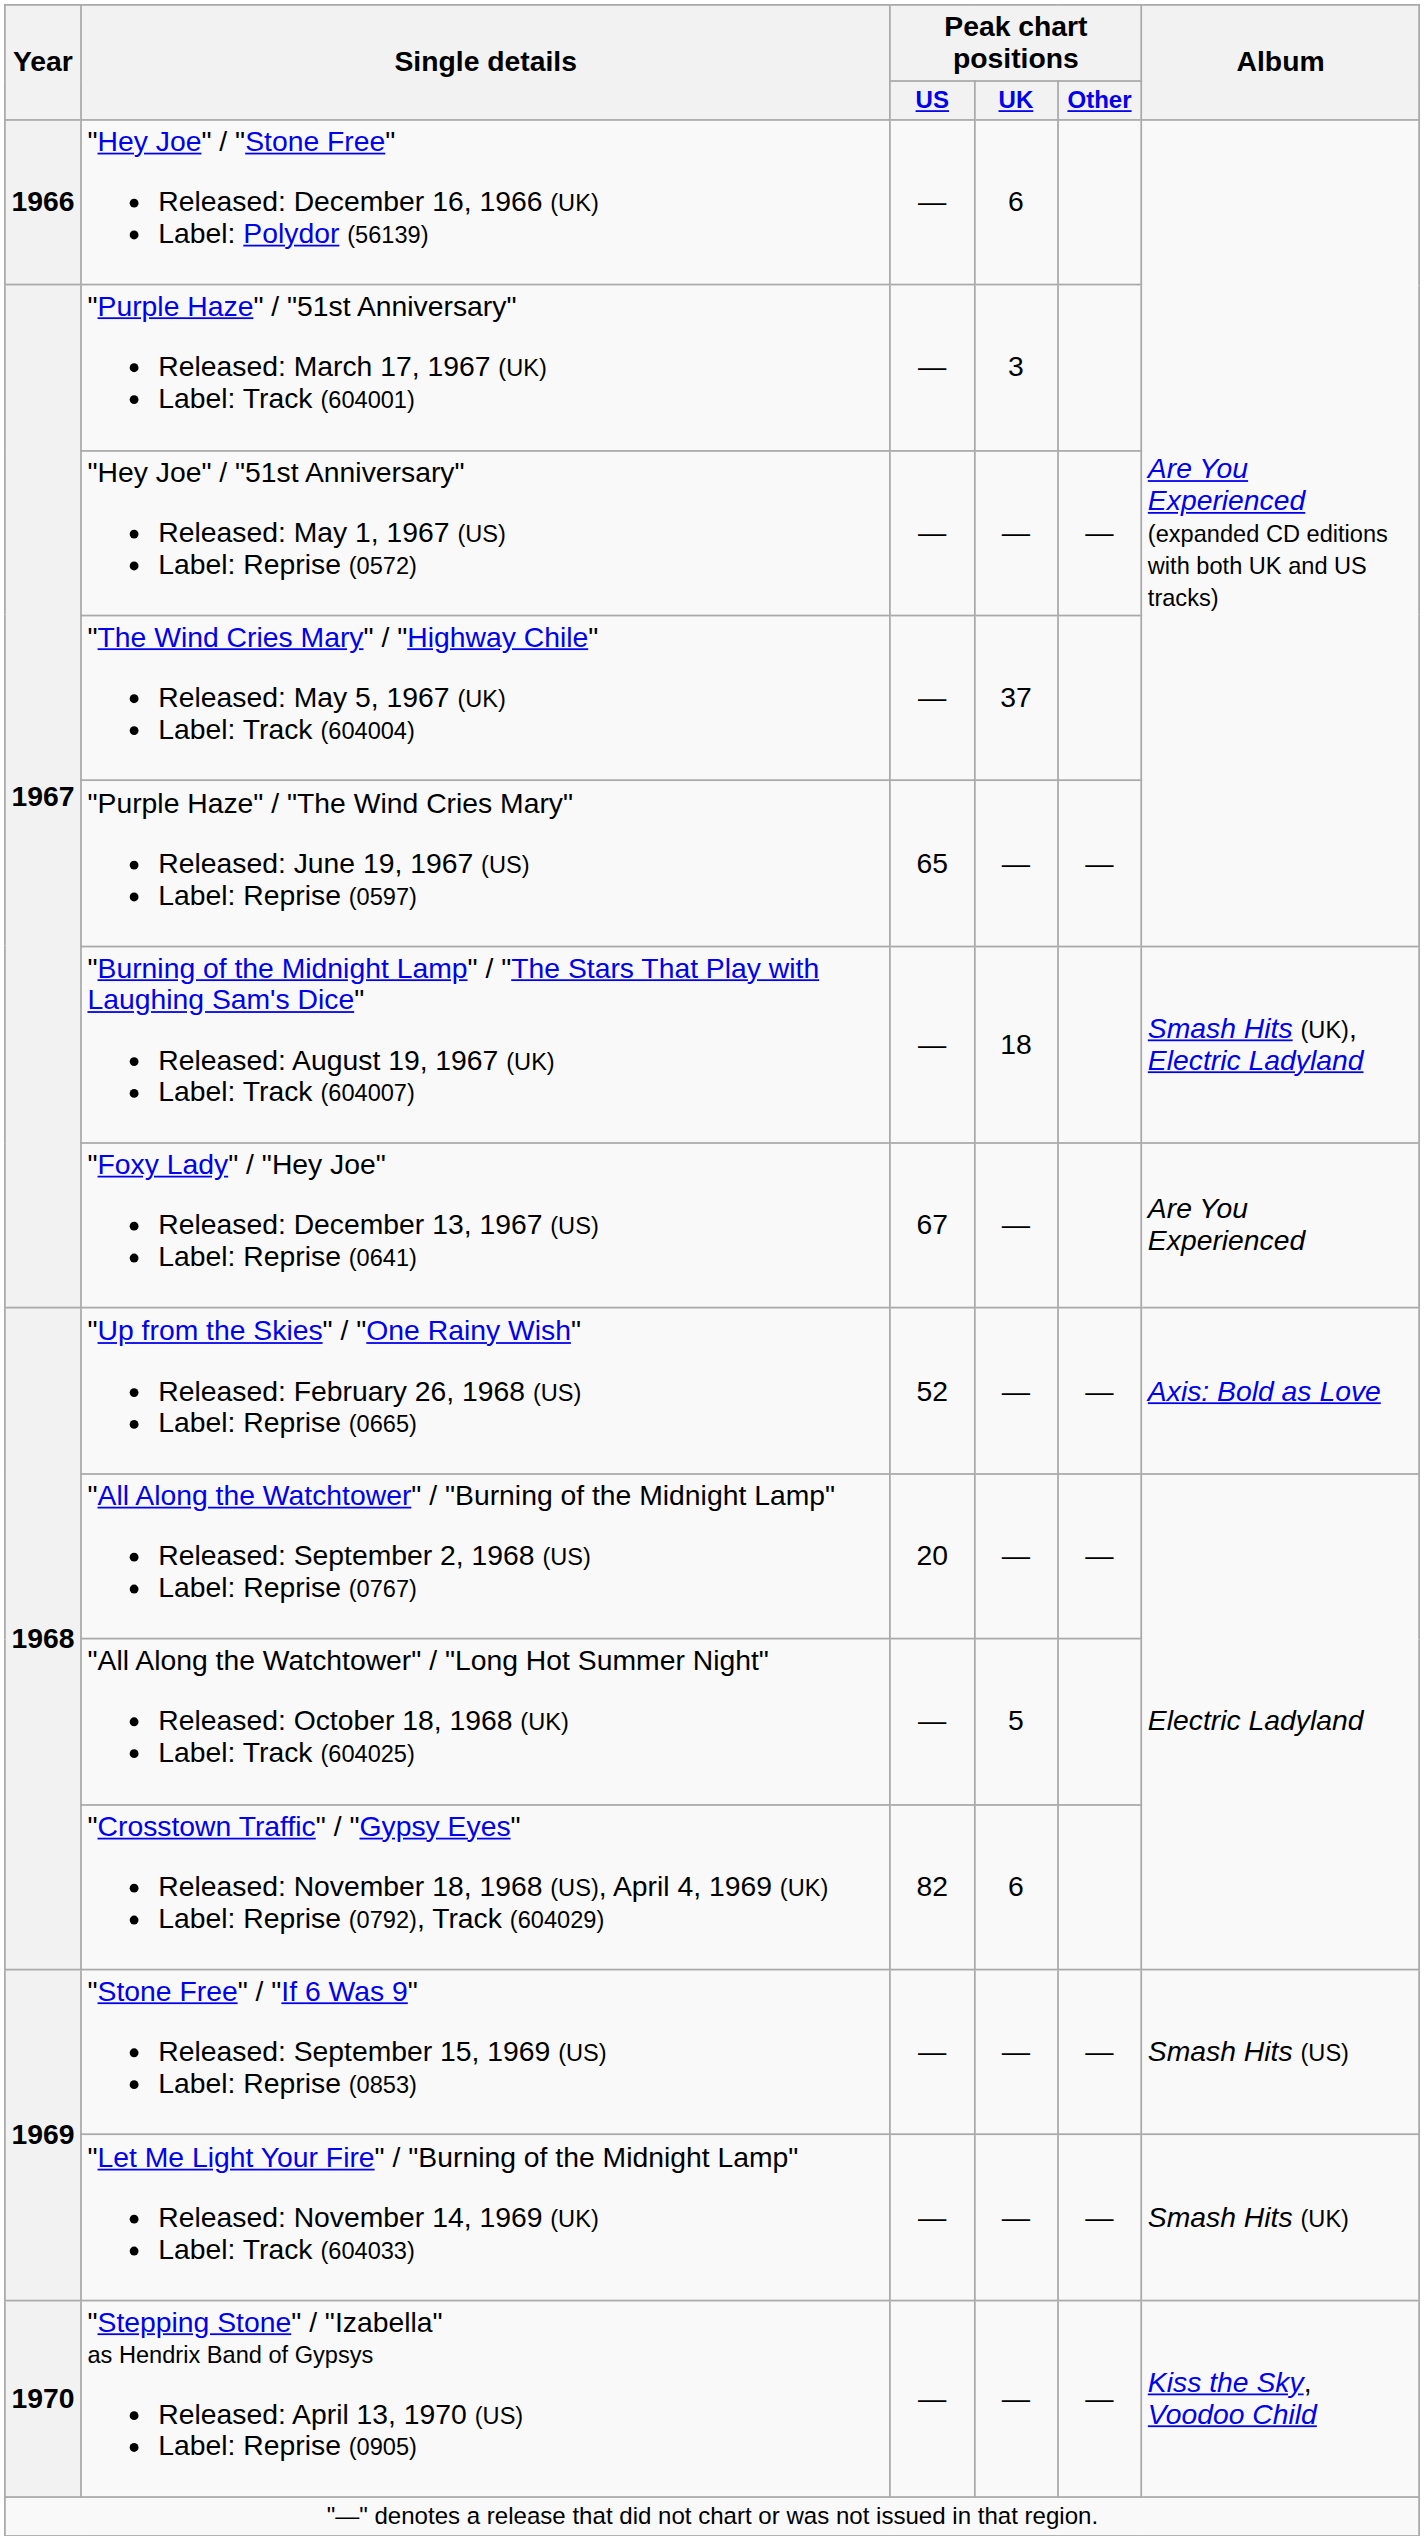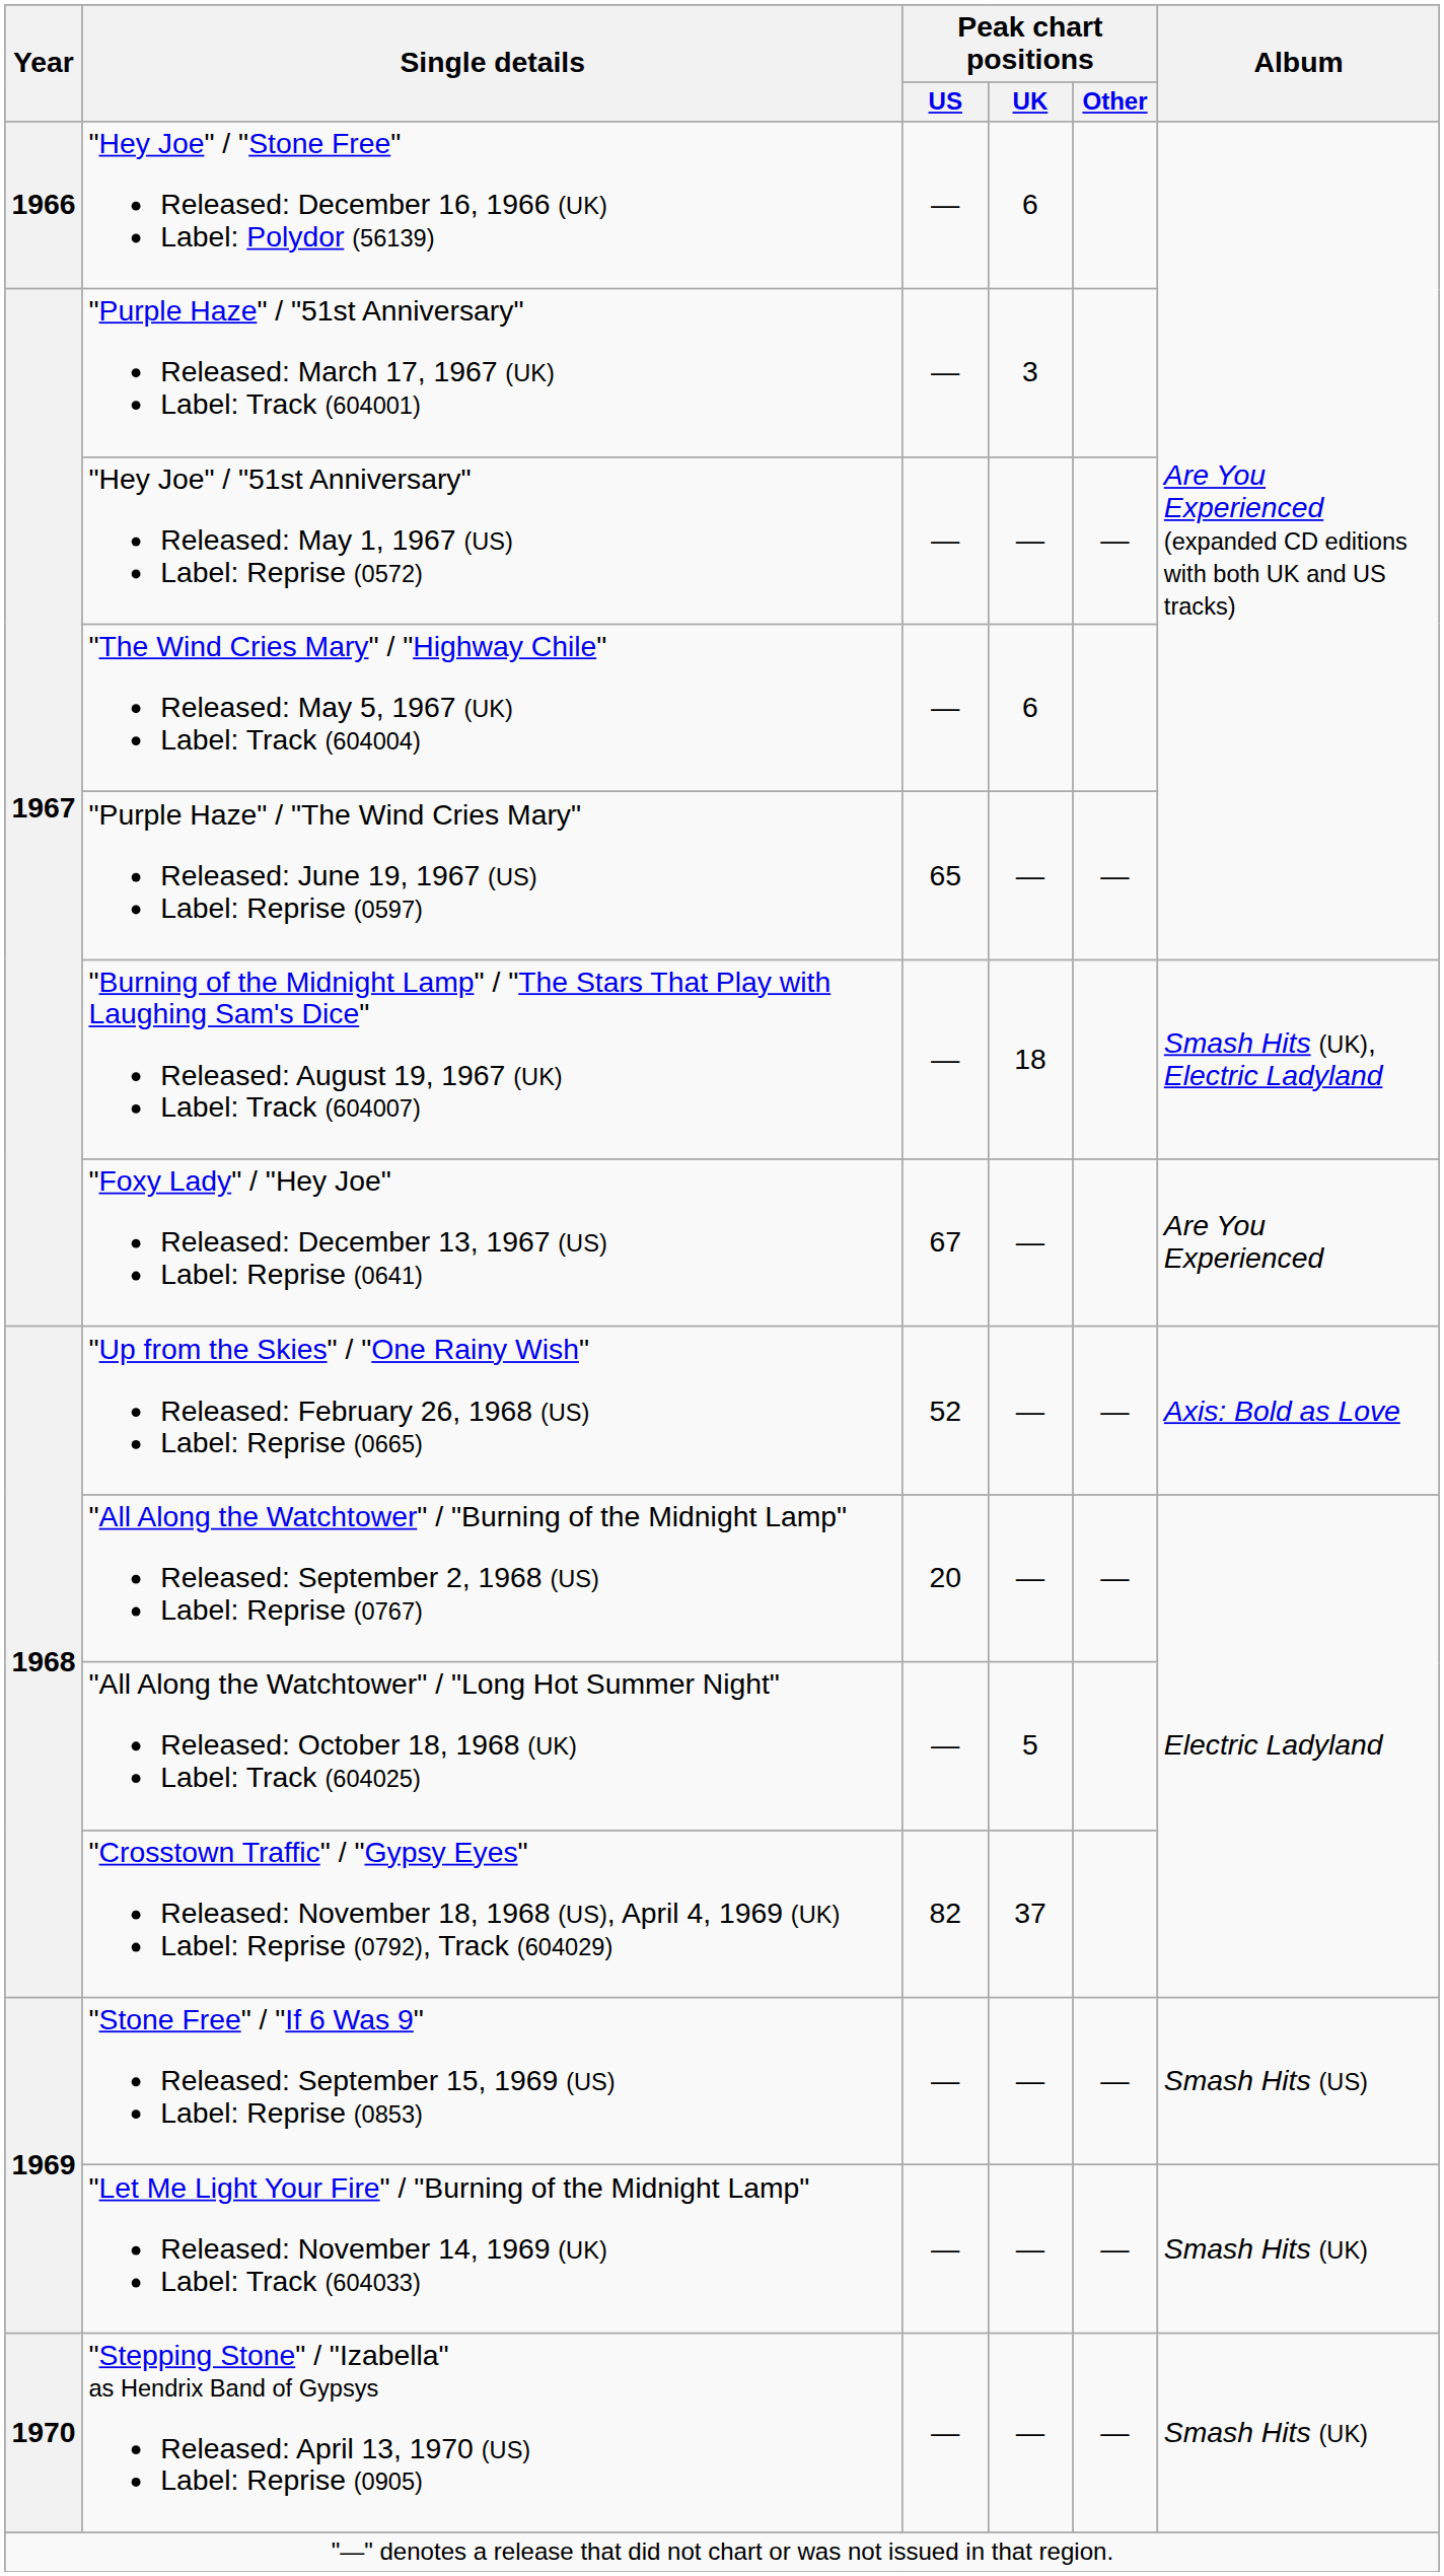row 6 | Peak chart positions / UK: 37 -> 6
row 13 | Peak chart positions / UK: 6 -> 37
row 16 | Album: Kiss the Sky, Voodoo Child -> Smash Hits (UK)
